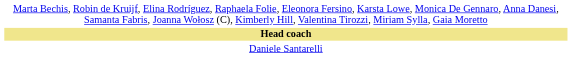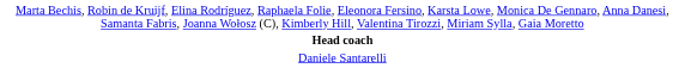row 2 | column 1: khaki background -> no background
